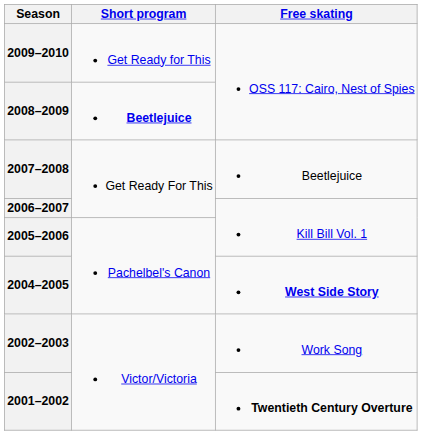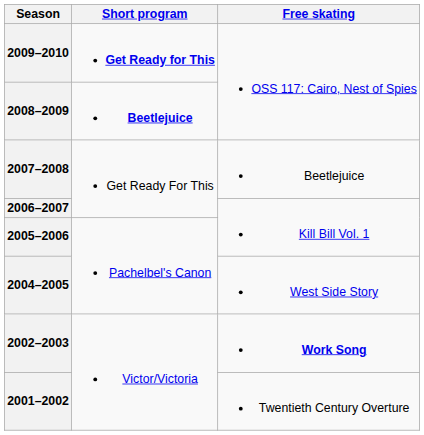2009–2010 | Short program: normal -> bold
2004–2005 | Free skating: bold -> normal
2002–2003 | Free skating: normal -> bold
2001–2002 | Free skating: bold -> normal
